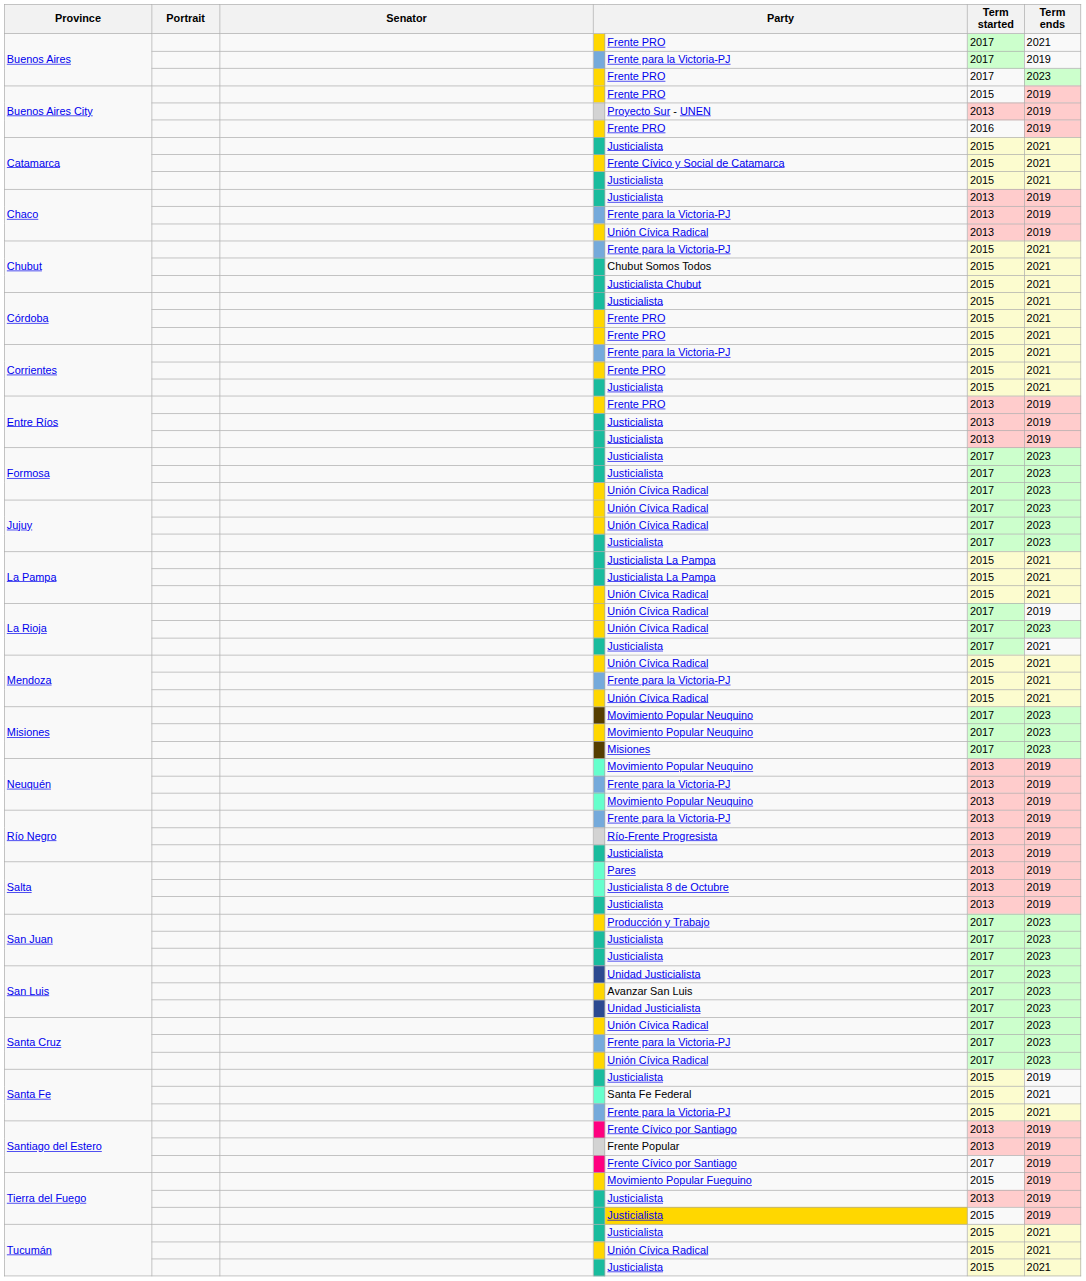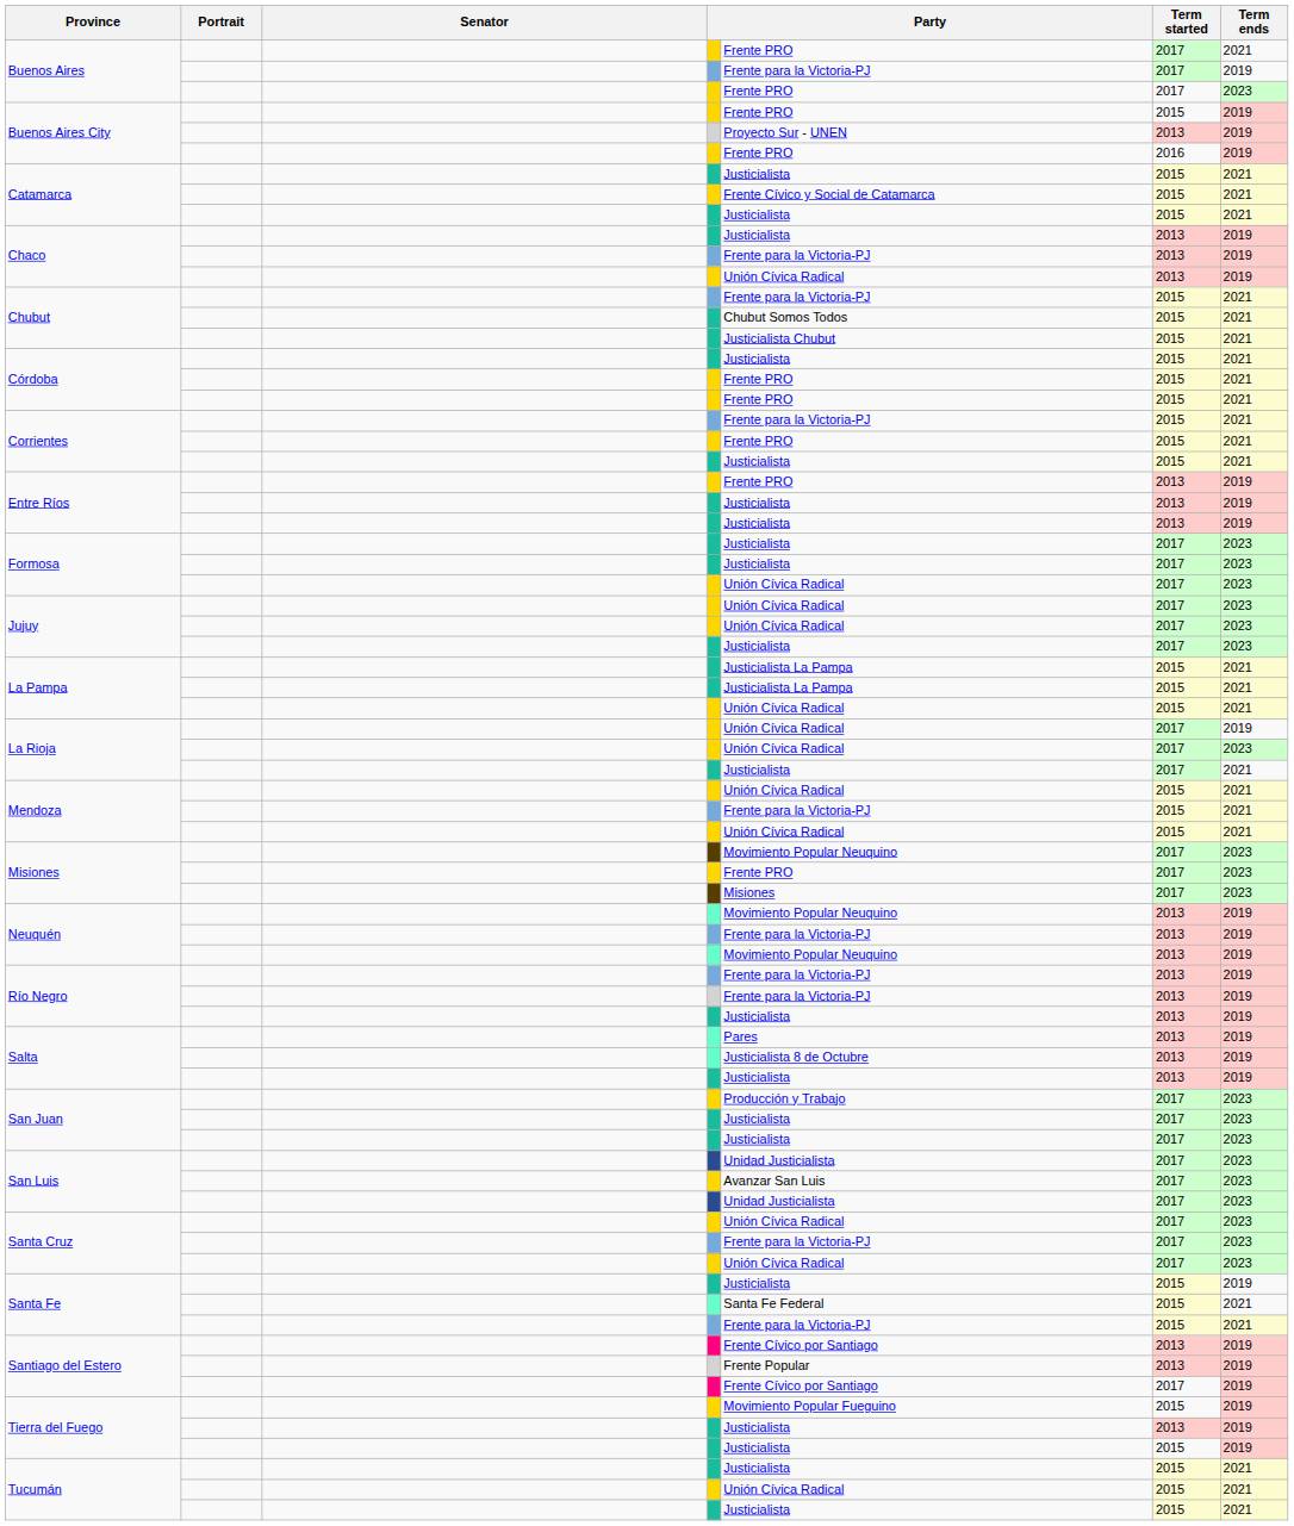row 42 | column 5: Movimiento Popular Neuquino -> Frente PRO
row 48 | column 5: Río-Frente Progresista -> Frente para la Victoria-PJ
row 70 | column 5: gold background -> no background
